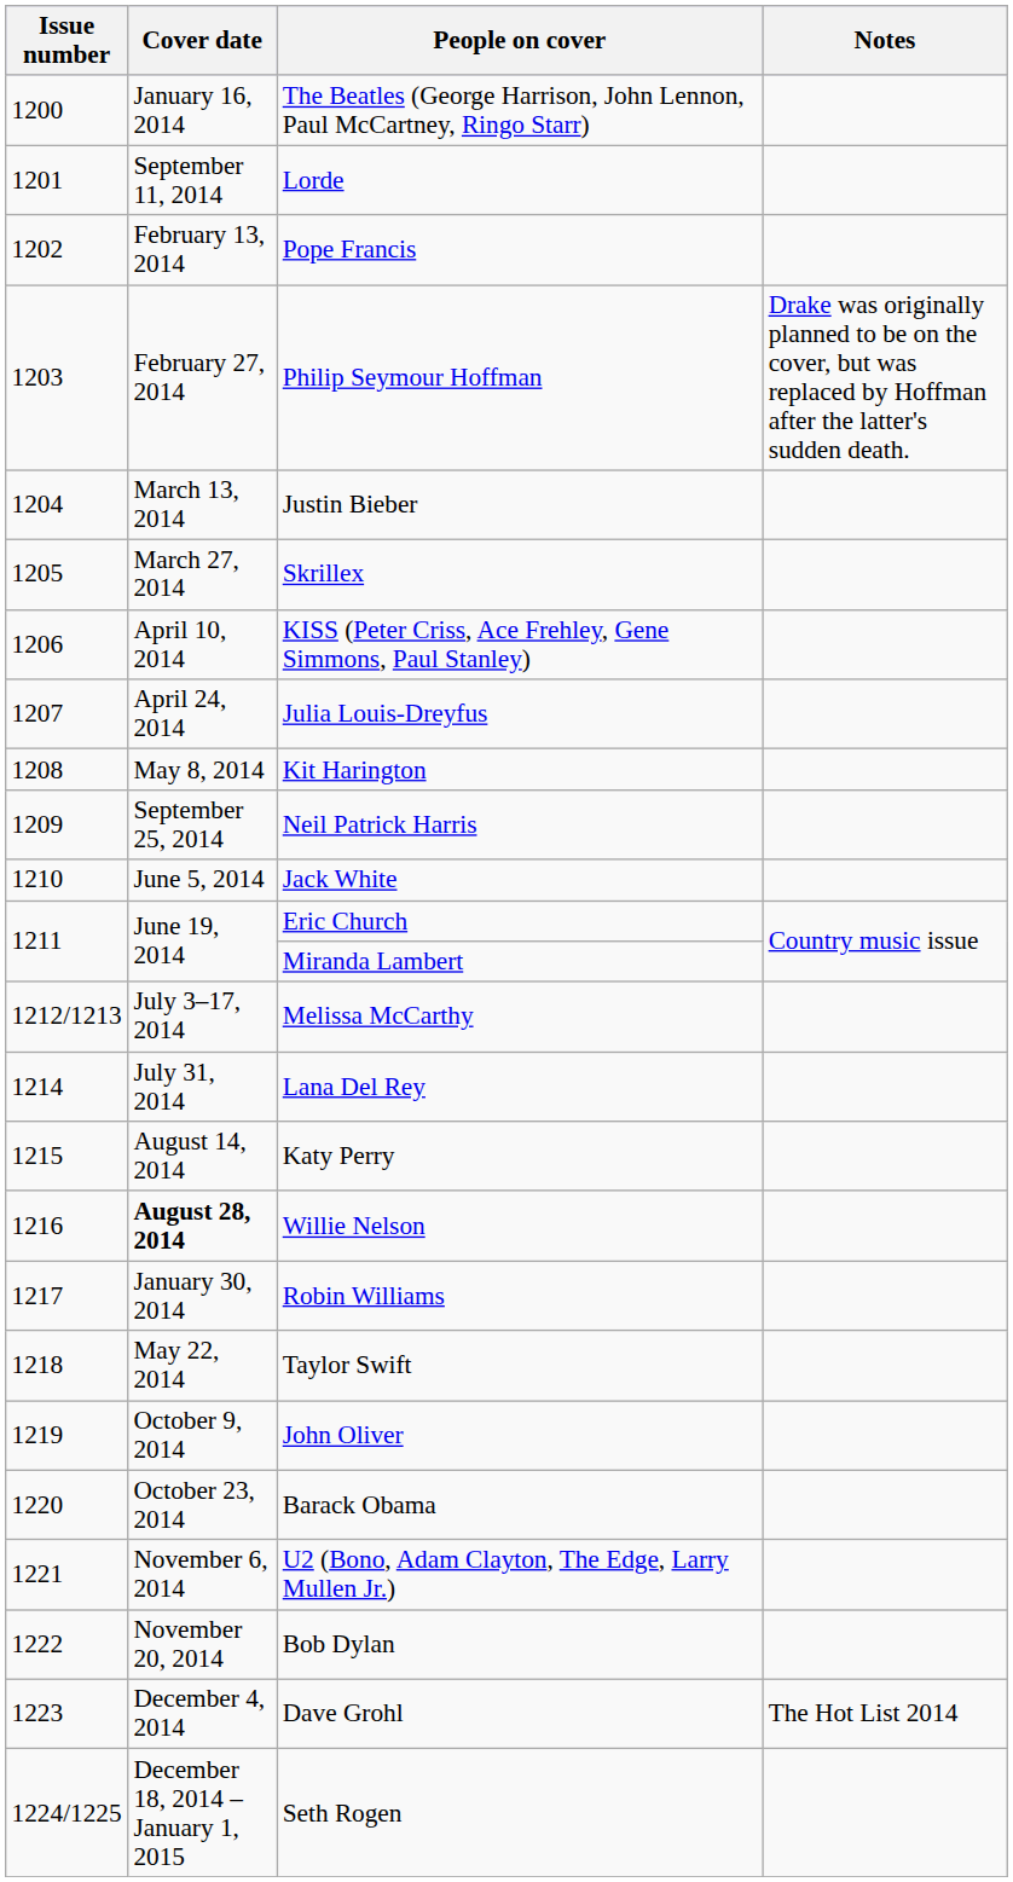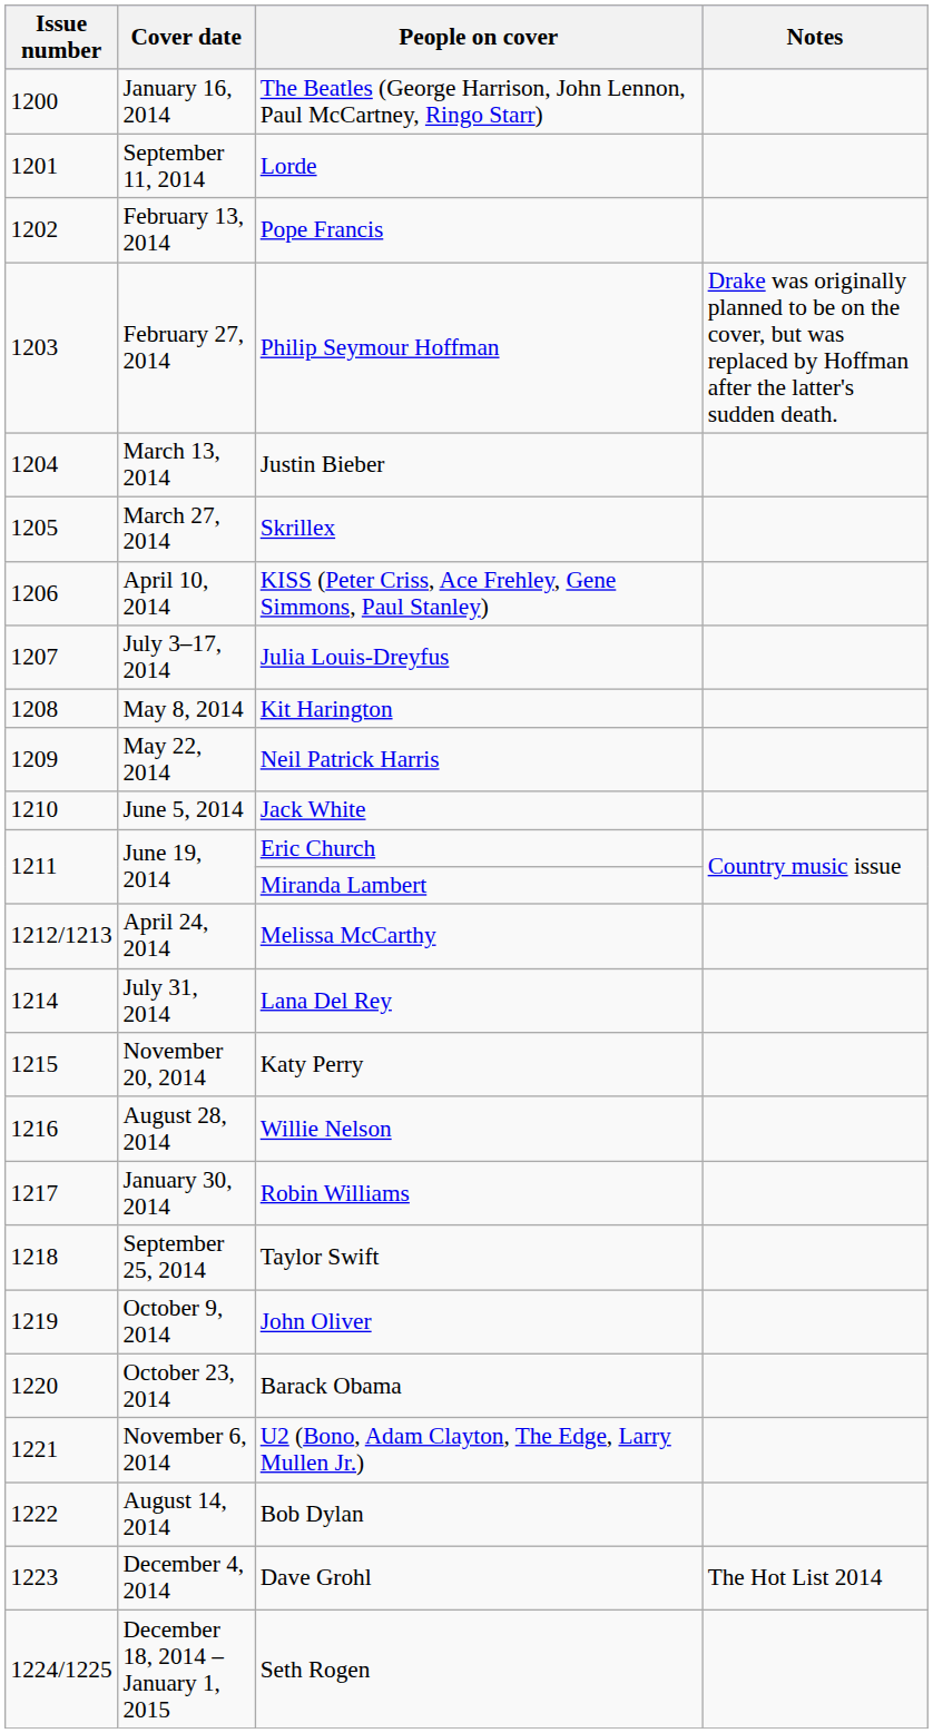Julia Louis-Dreyfus | Cover date: April 24, 2014 -> July 3–17, 2014
Neil Patrick Harris | Cover date: September 25, 2014 -> May 22, 2014
Melissa McCarthy | Cover date: July 3–17, 2014 -> April 24, 2014
Katy Perry | Cover date: August 14, 2014 -> November 20, 2014
Willie Nelson | Cover date: bold -> normal
Taylor Swift | Cover date: May 22, 2014 -> September 25, 2014
Bob Dylan | Cover date: November 20, 2014 -> August 14, 2014
